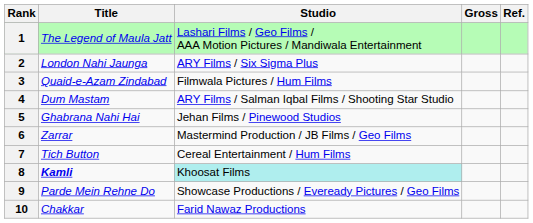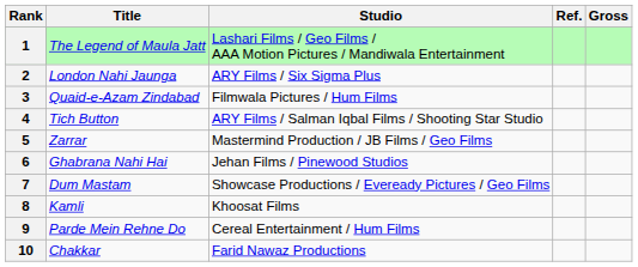columns swapped: Gross <-> Ref.
4 | Title: Dum Mastam -> Tich Button
5 | Title: Ghabrana Nahi Hai -> Zarrar
5 | Studio: Jehan Films / Pinewood Studios -> Mastermind Production / JB Films / Geo Films
6 | Title: Zarrar -> Ghabrana Nahi Hai
6 | Studio: Mastermind Production / JB Films / Geo Films -> Jehan Films / Pinewood Studios
7 | Title: Tich Button -> Dum Mastam
7 | Studio: Cereal Entertainment / Hum Films -> Showcase Productions / Eveready Pictures / Geo Films
8 | Title: bold -> normal
8 | Studio: paleturquoise background -> no background
9 | Studio: Showcase Productions / Eveready Pictures / Geo Films -> Cereal Entertainment / Hum Films
